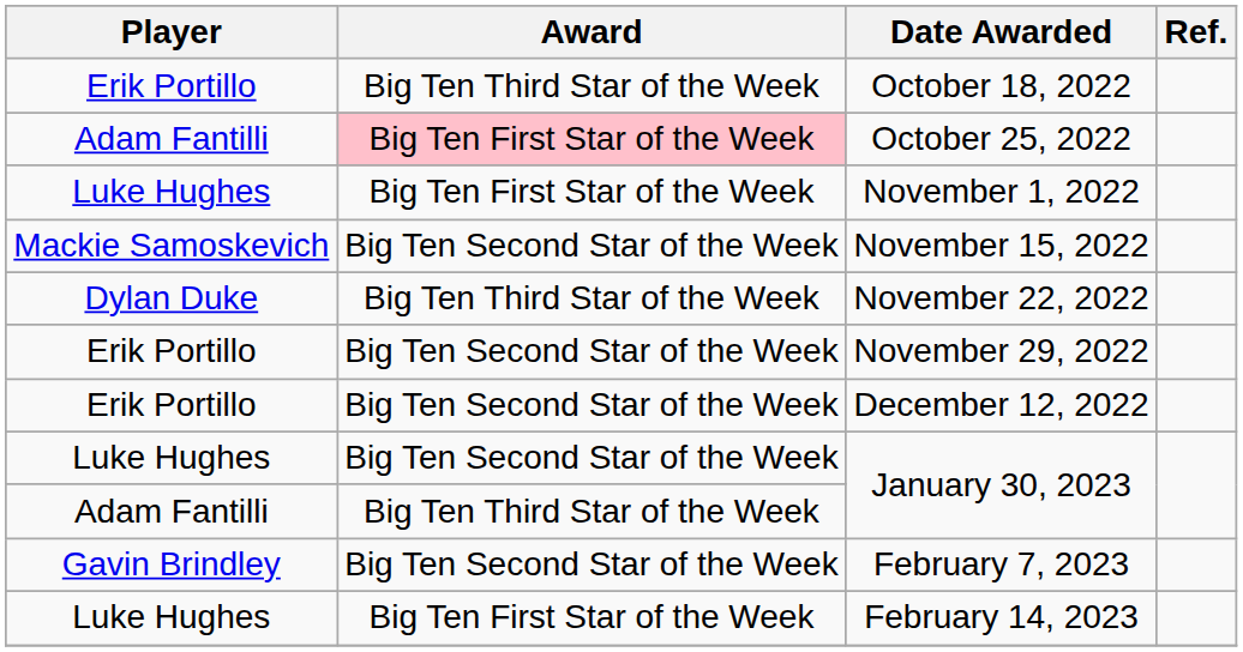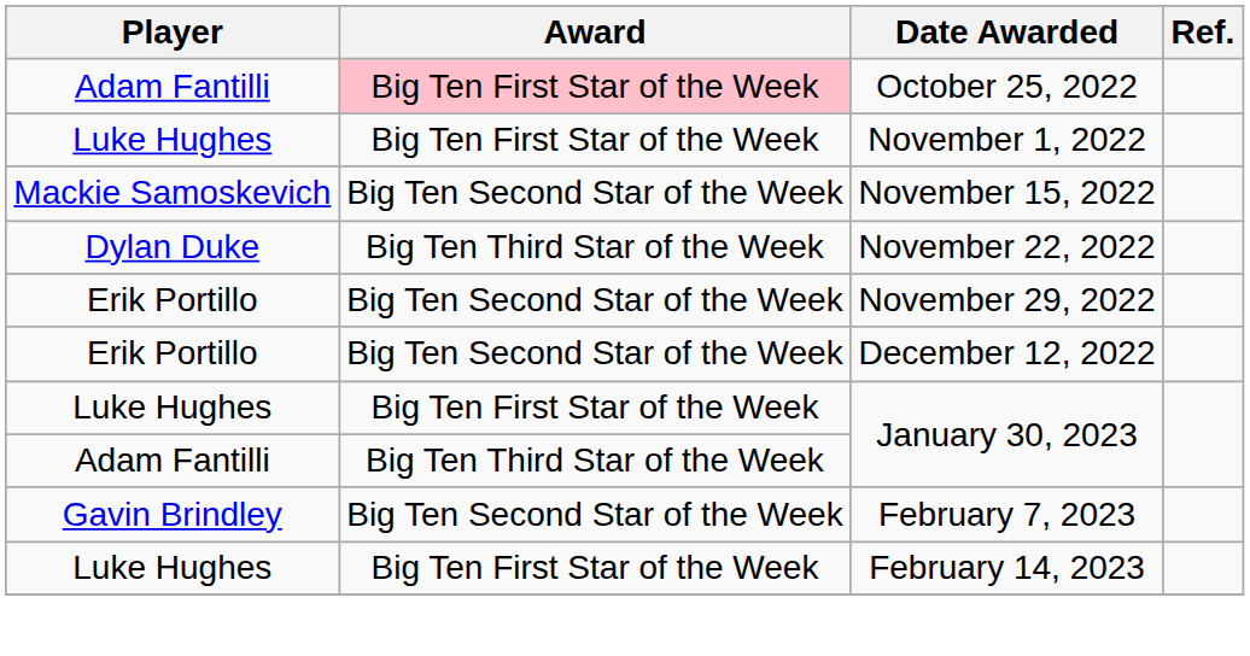- row: Erik Portillo | Big Ten Third Star of the Week | October 18, 2022
Luke Hughes / January 30, 2023 | Award: Big Ten Second Star of the Week -> Big Ten First Star of the Week
